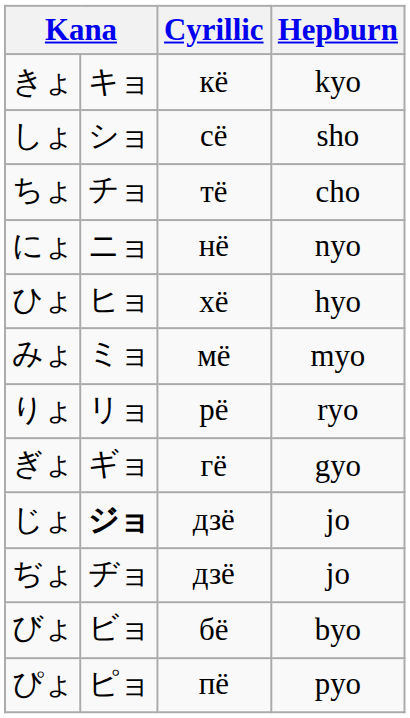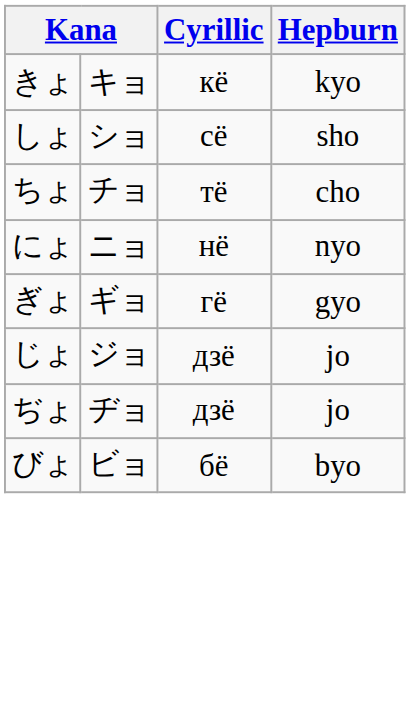- row: ひょ | ヒョ | хё | hyo
- row: みょ | ミョ | мё | myo
- row: りょ | リョ | рё | ryo
じょ | column 2: bold -> normal
- row: ぴょ | ピョ | пё | pyo
